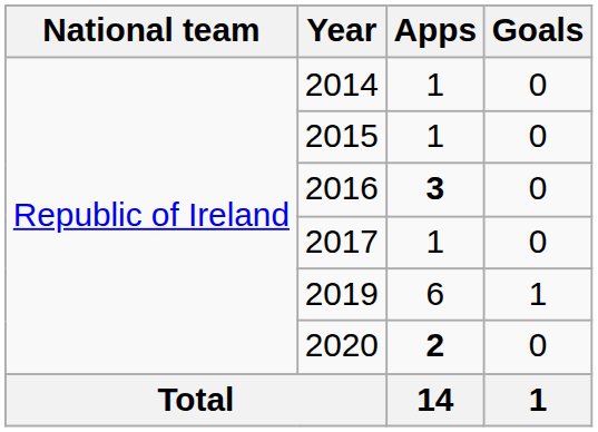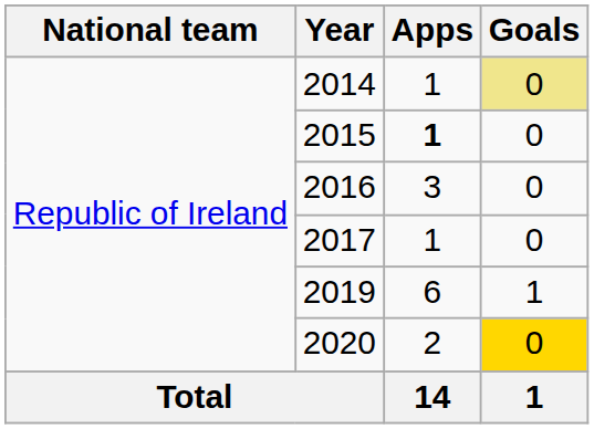2014 | Goals: no background -> khaki background
2015 | Apps: normal -> bold
2016 | Apps: bold -> normal
2020 | Apps: bold -> normal
2020 | Goals: no background -> gold background
